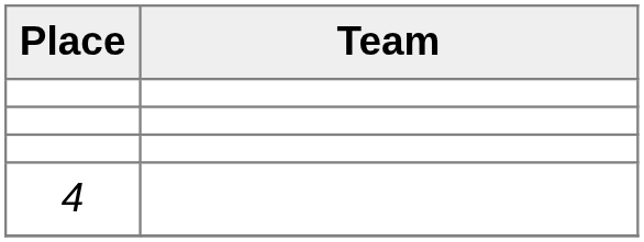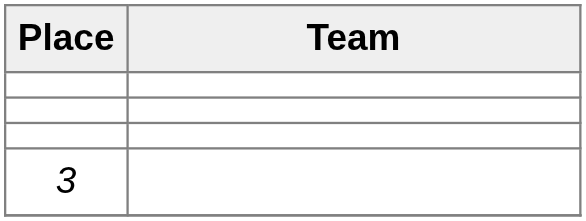row 5 | Place: 4 -> 3
